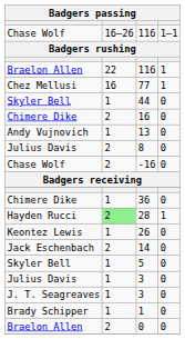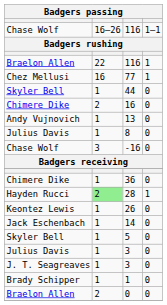8 | column 2: 2 -> 1
-16 | column 2: 2 -> 3
14 | column 2: 2 -> 1
